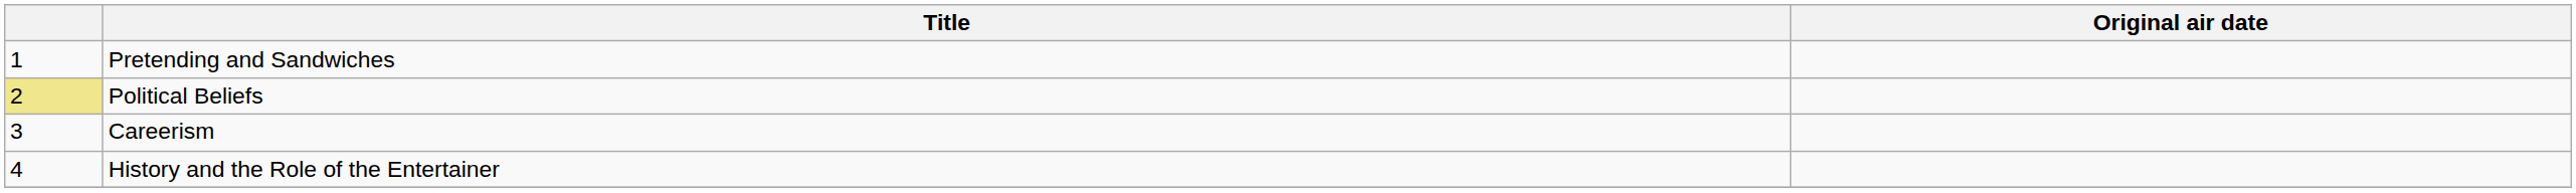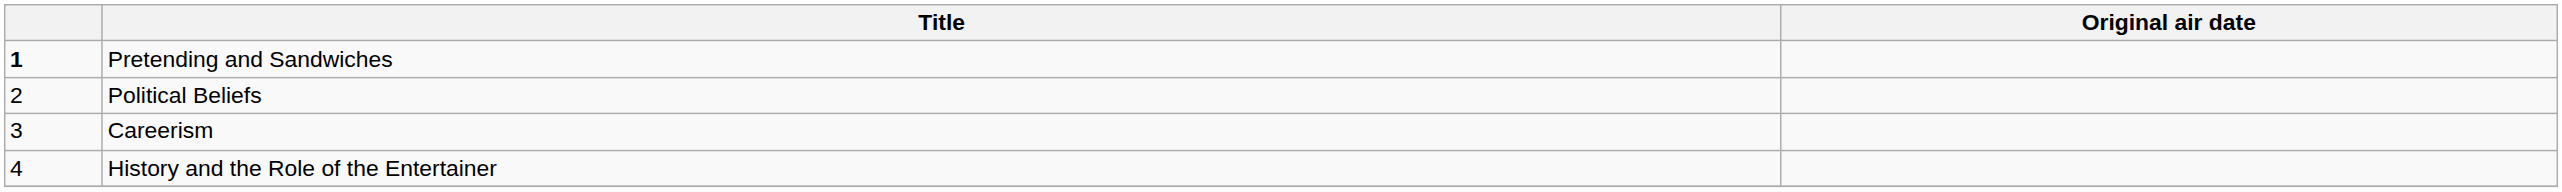Pretending and Sandwiches | column 1: normal -> bold
Political Beliefs | column 1: khaki background -> no background
